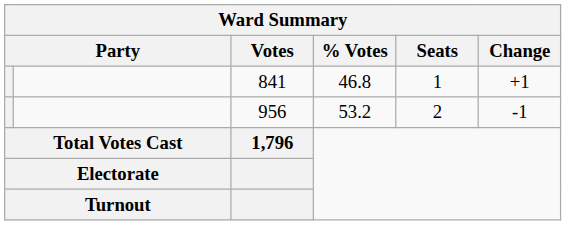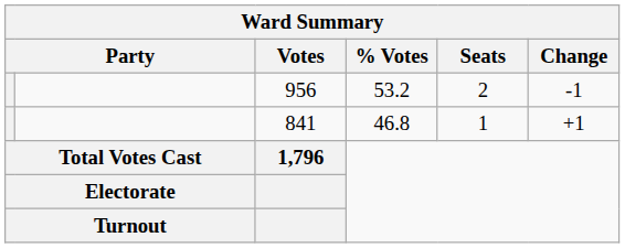rows swapped: 956 <-> 841
